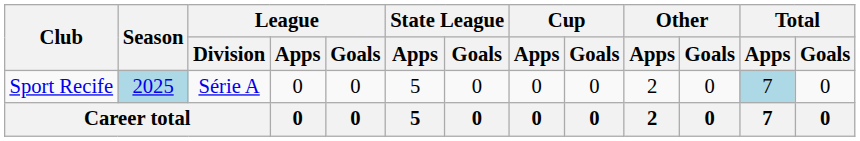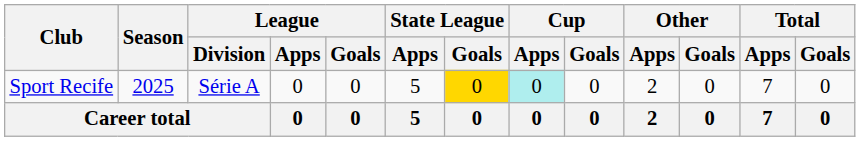Sport Recife | Season: lightblue background -> no background
Sport Recife | State League / Goals: no background -> gold background
Sport Recife | Cup / Apps: no background -> paleturquoise background
Sport Recife | Total / Apps: lightblue background -> no background
